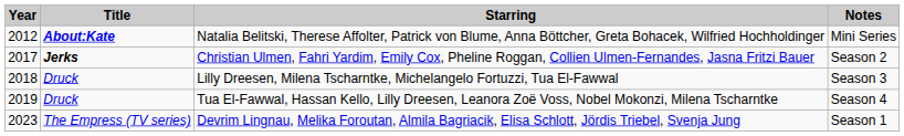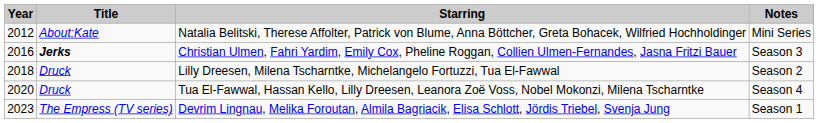row 2 | Title: bold -> normal
row 3 | Year: 2017 -> 2016
row 3 | Notes: Season 2 -> Season 3
row 4 | Notes: Season 3 -> Season 2
row 5 | Year: 2019 -> 2020
